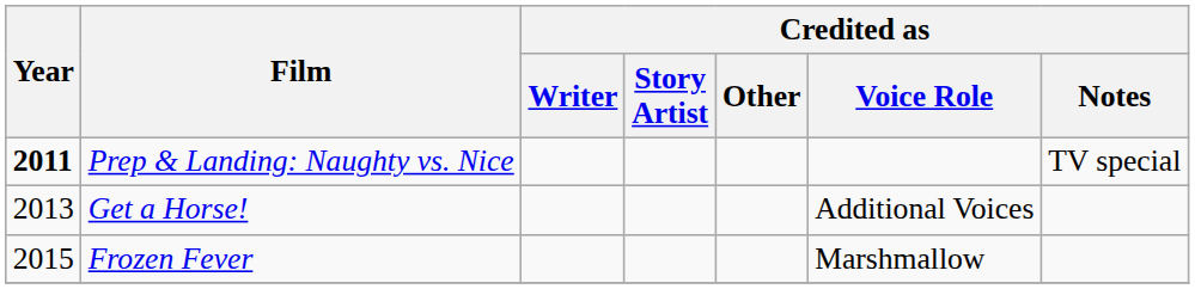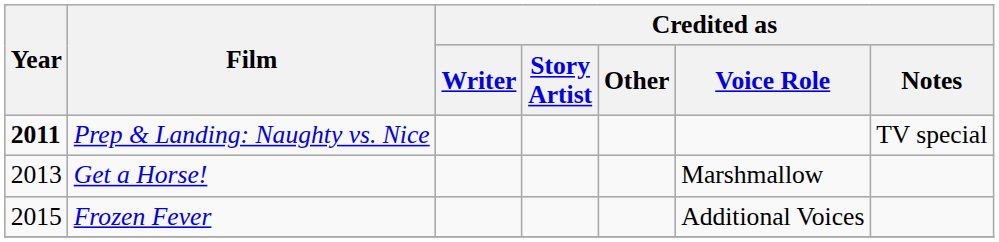Get a Horse! | Credited as / Voice Role: Additional Voices -> Marshmallow
Frozen Fever | Credited as / Voice Role: Marshmallow -> Additional Voices
